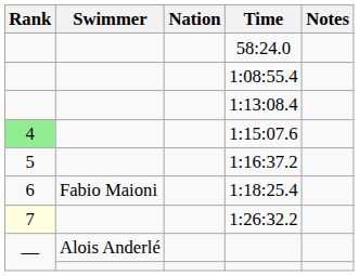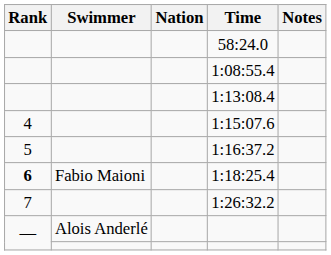1:15:07.6 | Rank: lightgreen background -> no background
1:18:25.4 | Rank: normal -> bold
1:26:32.2 | Rank: lightyellow background -> no background
